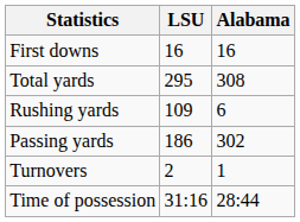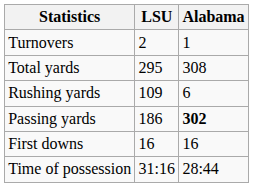rows swapped: First downs <-> Turnovers
Passing yards | Alabama: normal -> bold
